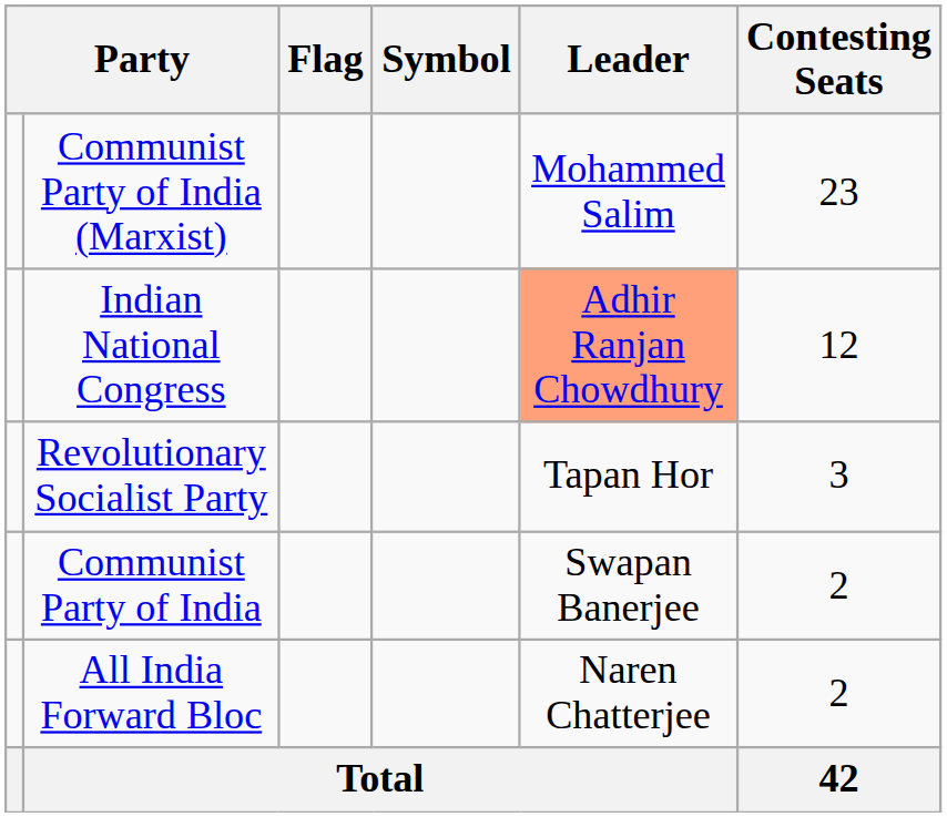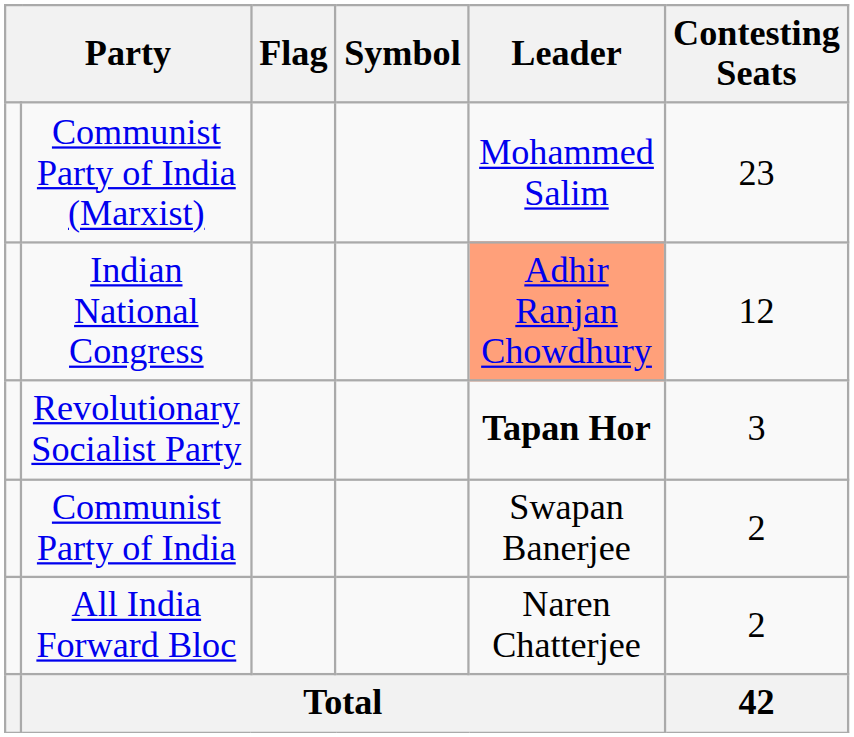Revolutionary Socialist Party | Leader: normal -> bold
